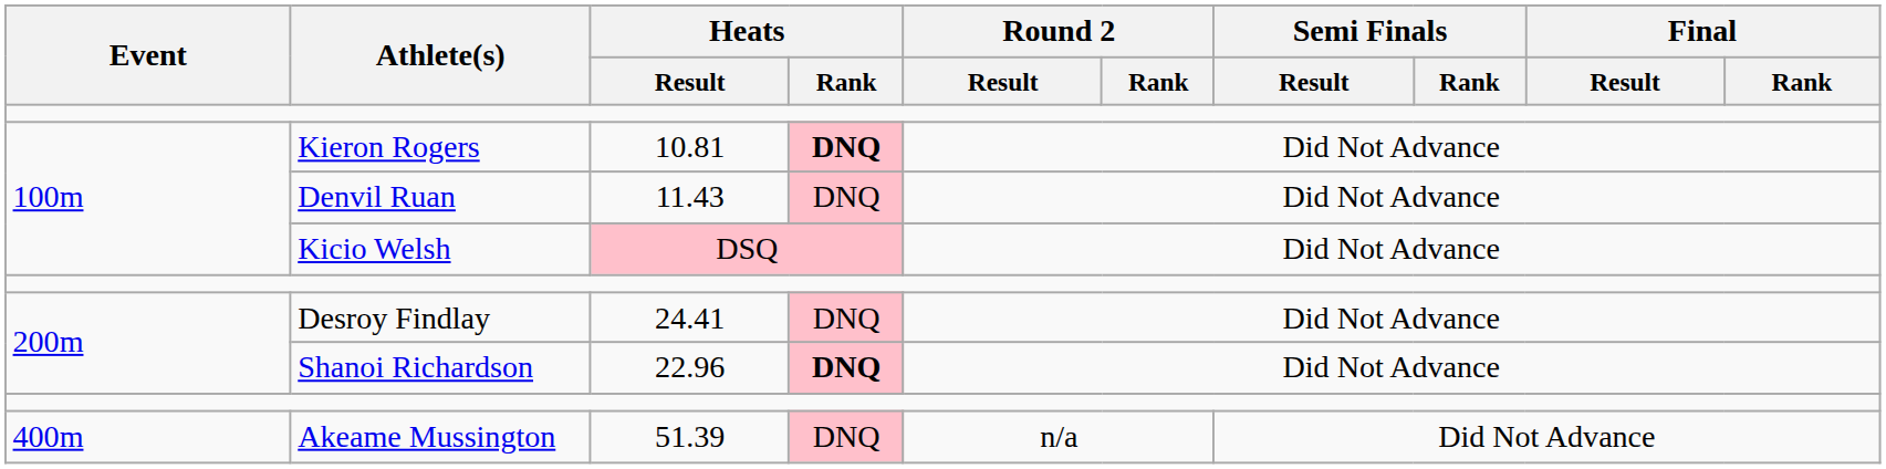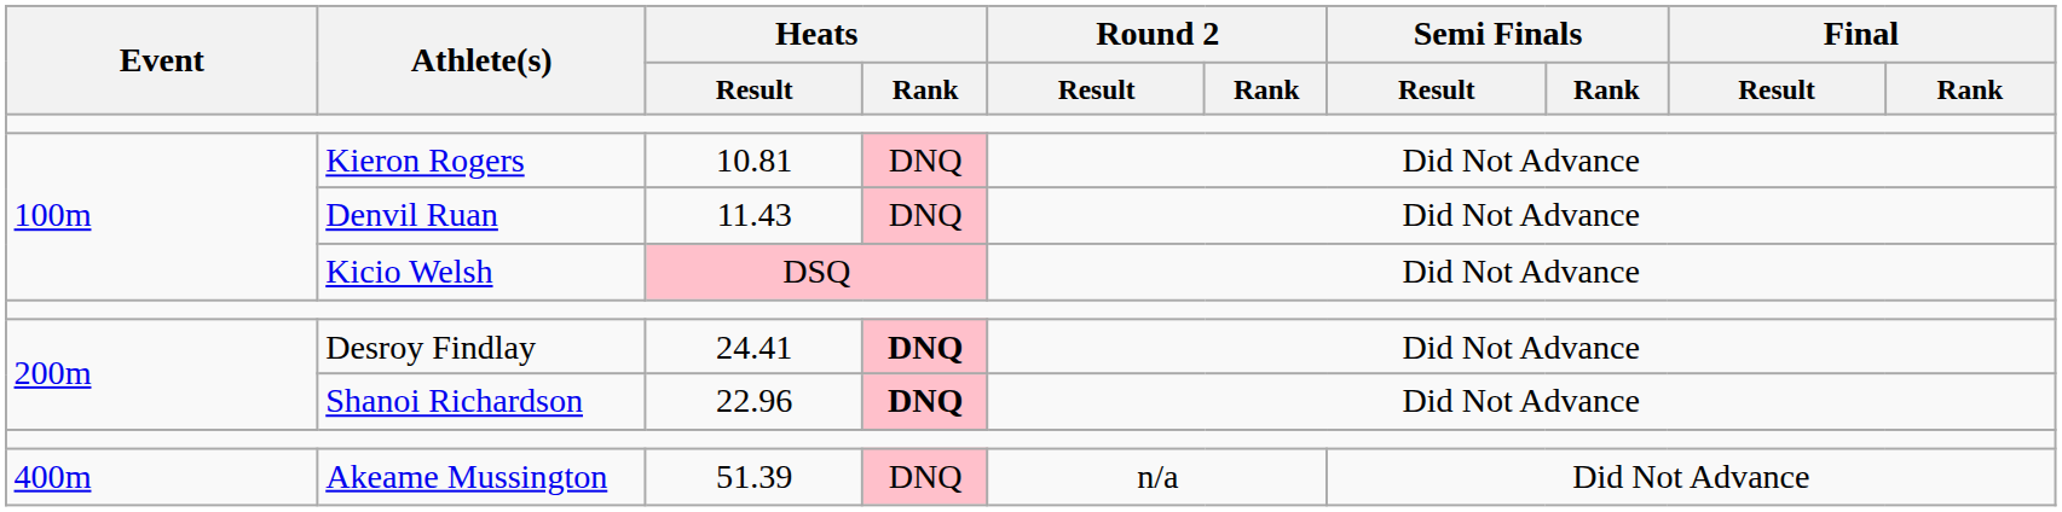Kieron Rogers | Heats / Rank: bold -> normal
Desroy Findlay | Heats / Rank: normal -> bold
